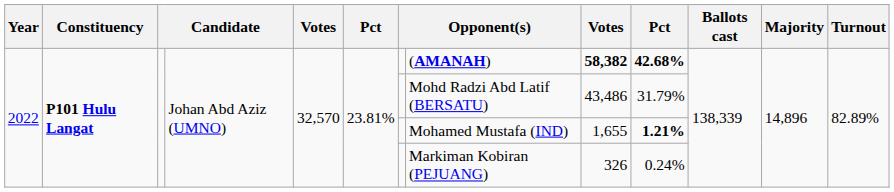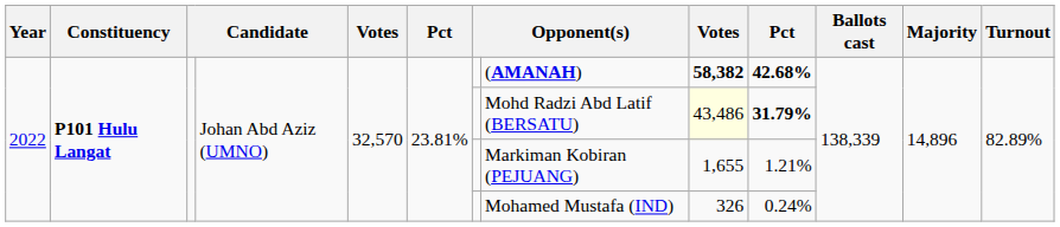row 3 | column 9: no background -> lightyellow background
row 3 | column 10: normal -> bold
row 4 | column 8: Mohamed Mustafa (IND) -> Markiman Kobiran (PEJUANG)
row 4 | column 10: bold -> normal
row 5 | column 8: Markiman Kobiran (PEJUANG) -> Mohamed Mustafa (IND)
